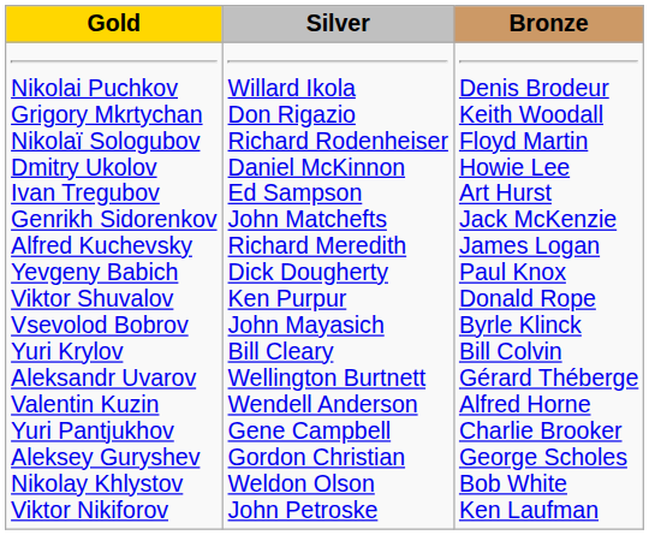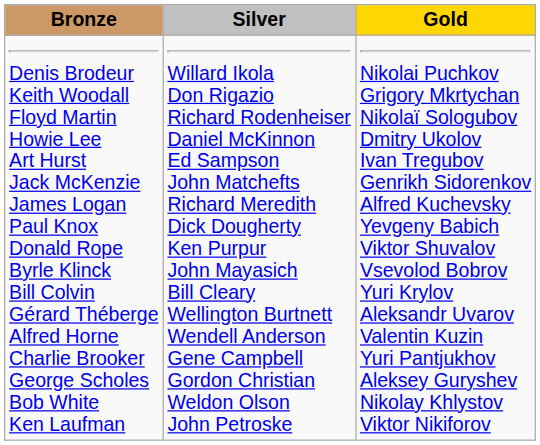columns swapped: Gold <-> Bronze
